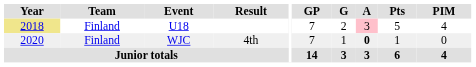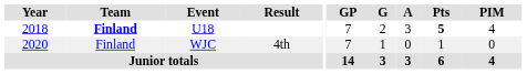U18 | Year: khaki background -> no background
U18 | Team: normal -> bold
U18 | A: pink background -> no background
U18 | Pts: normal -> bold
WJC | A: bold -> normal
